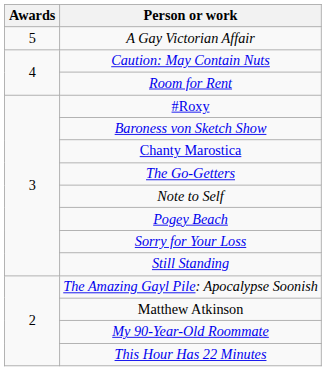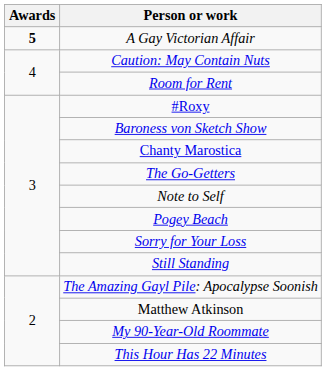A Gay Victorian Affair | Awards: normal -> bold
